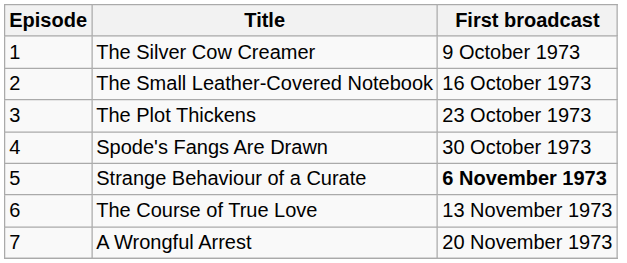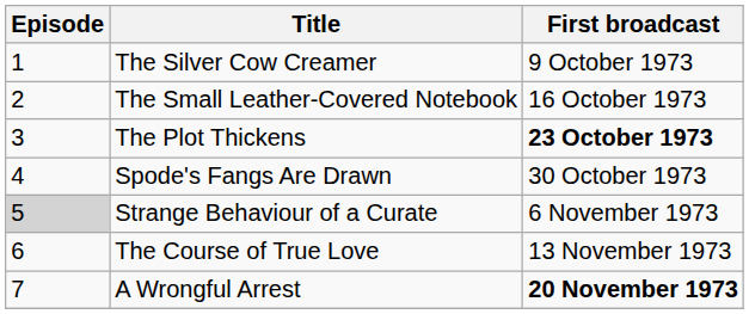The Plot Thickens | First broadcast: normal -> bold
Strange Behaviour of a Curate | Episode: no background -> lightgrey background
Strange Behaviour of a Curate | First broadcast: bold -> normal
A Wrongful Arrest | First broadcast: normal -> bold
